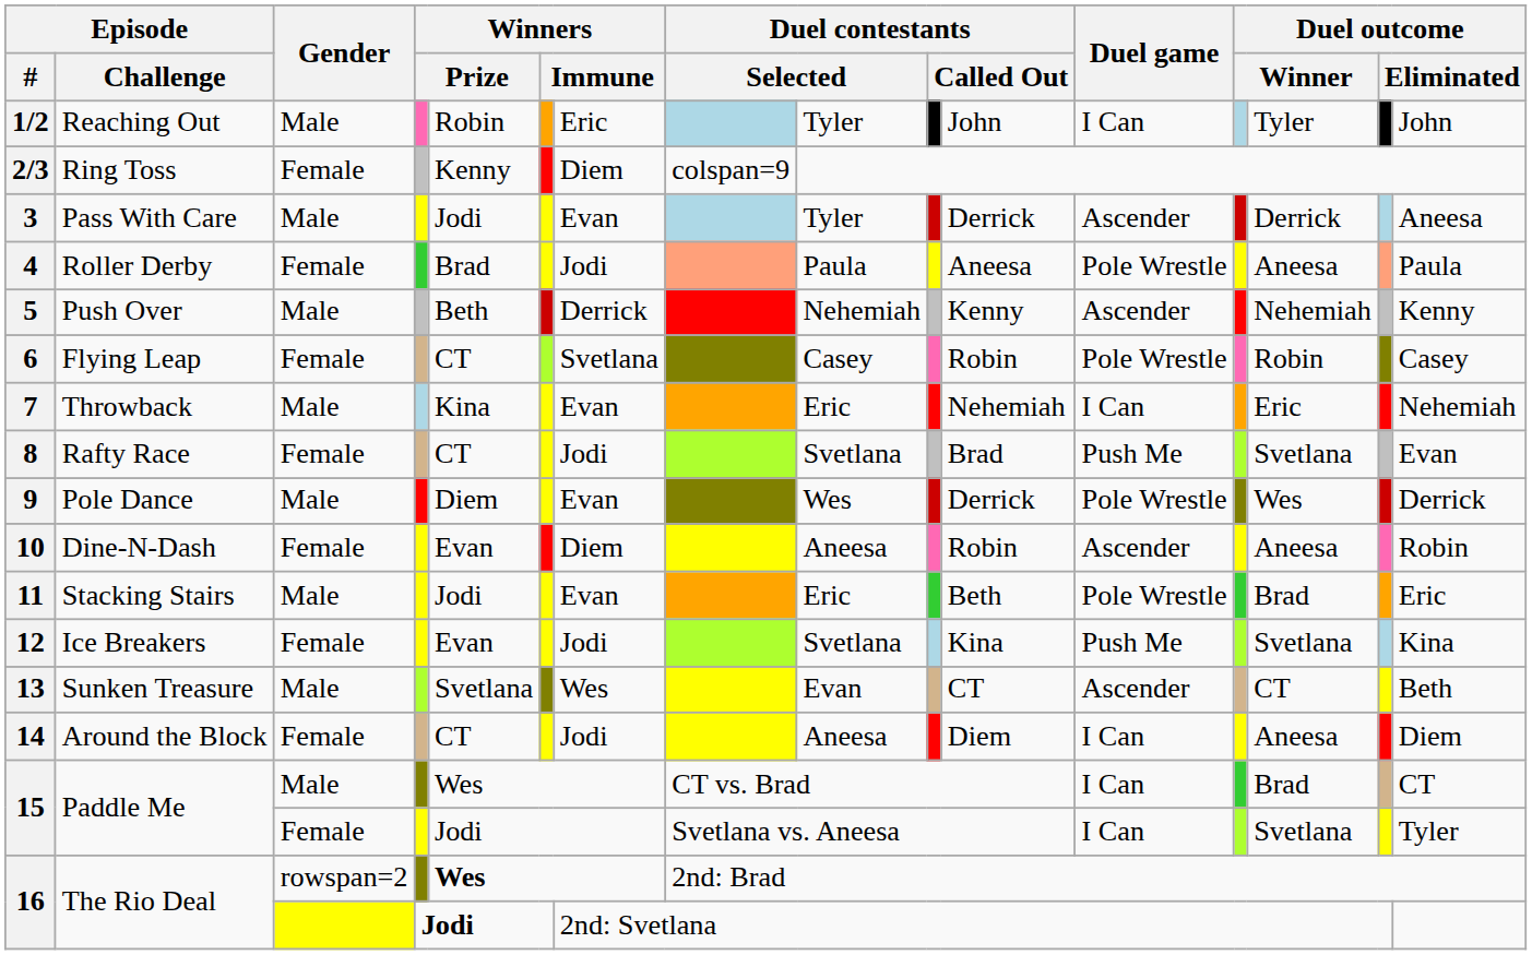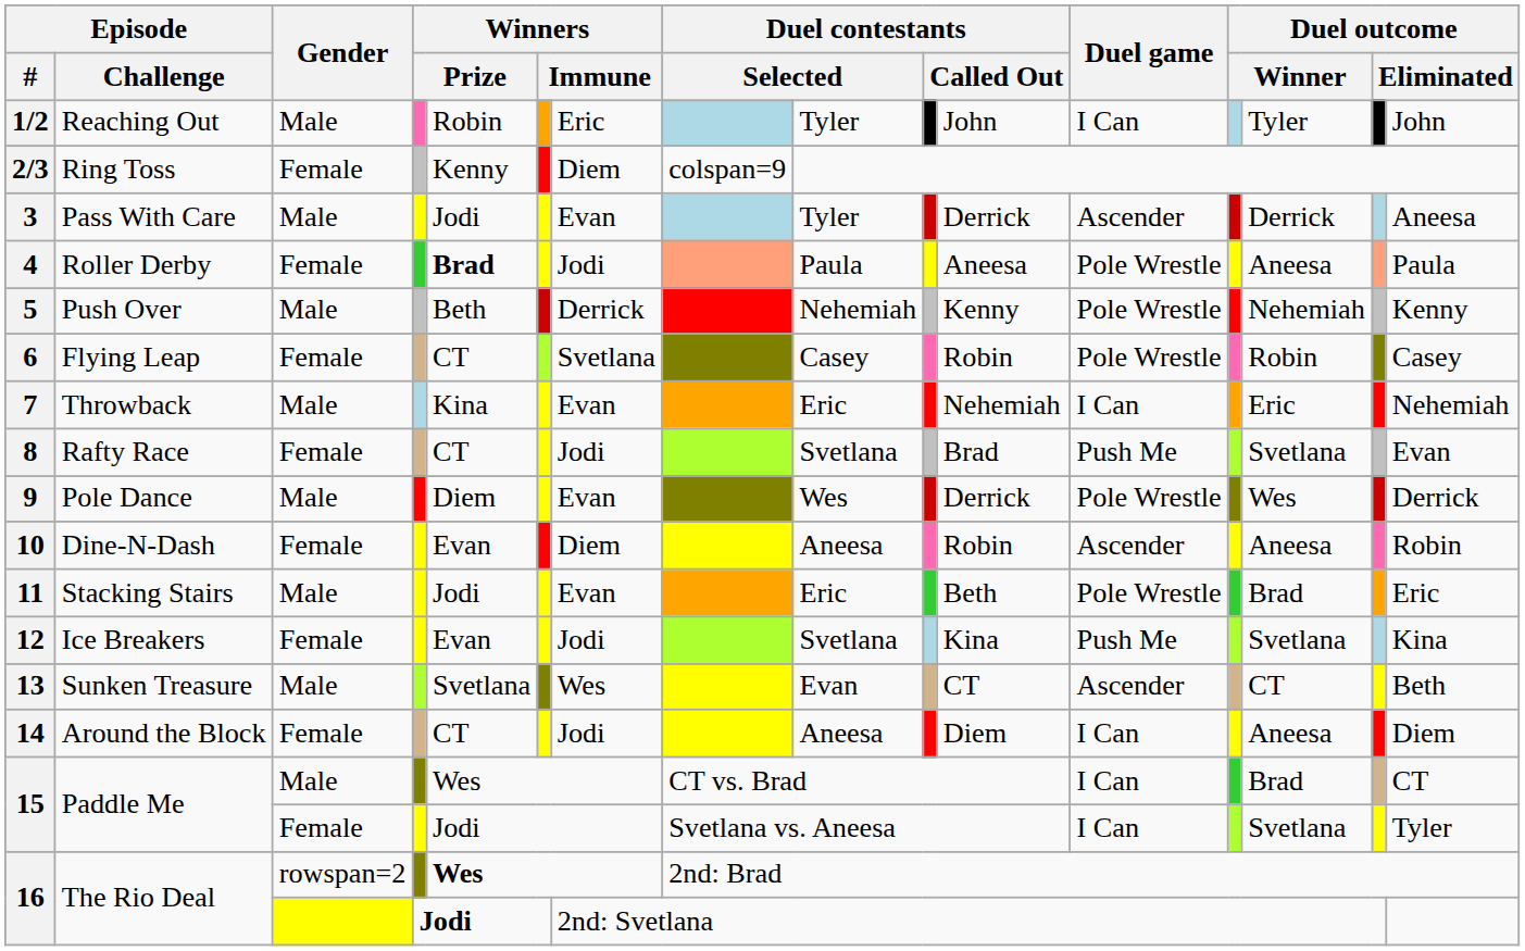4 | column 5: normal -> bold
5 | Duel game: Ascender -> Pole Wrestle
